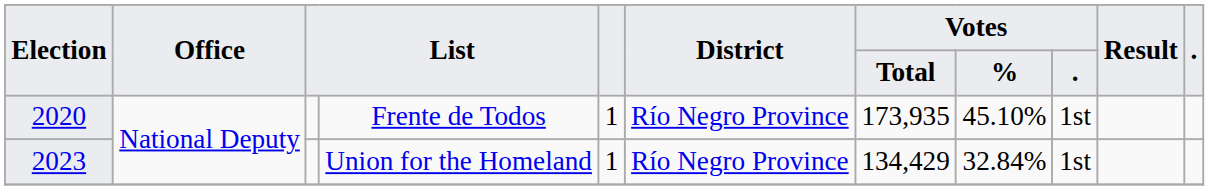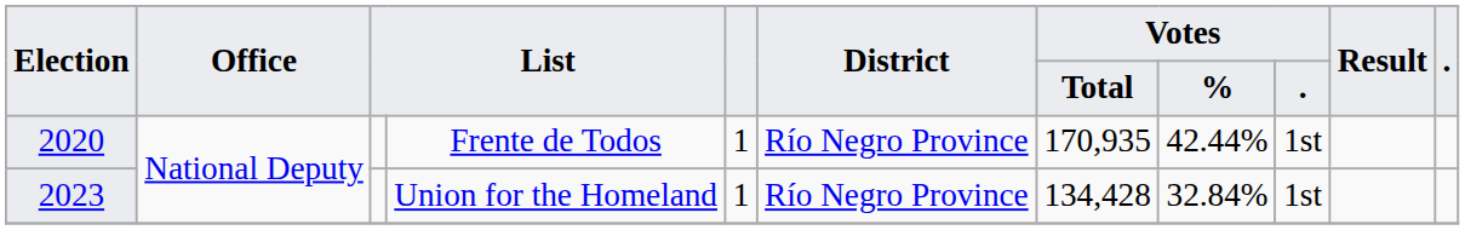Frente de Todos | Votes / Total: 173,935 -> 170,935
Frente de Todos | Votes / %: 45.10% -> 42.44%
Union for the Homeland | Votes / Total: 134,429 -> 134,428
